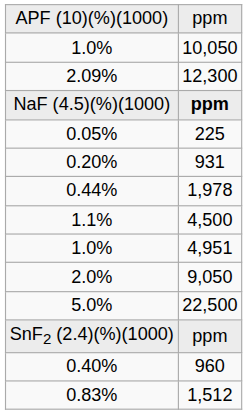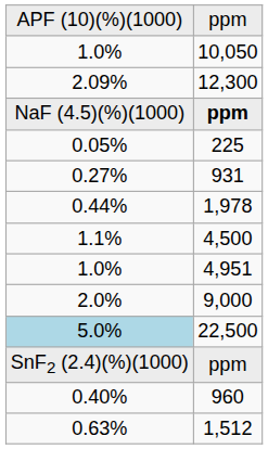row 6 | column 1: 0.20% -> 0.27%
row 10 | column 2: 9,050 -> 9,000
row 11 | column 1: no background -> lightblue background
row 14 | column 1: 0.83% -> 0.63%
